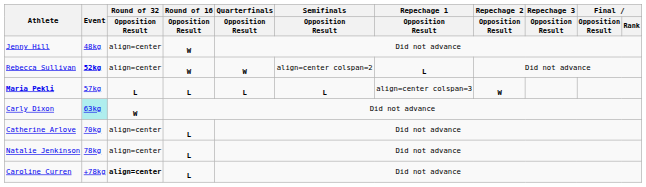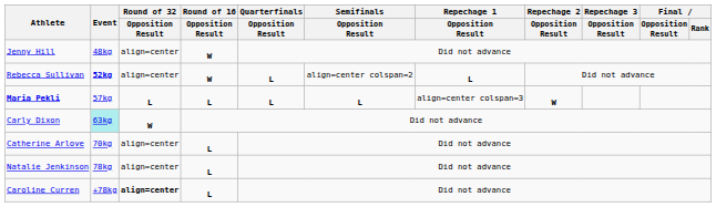Rebecca Sullivan | Quarterfinals / Opposition Result: W -> L
